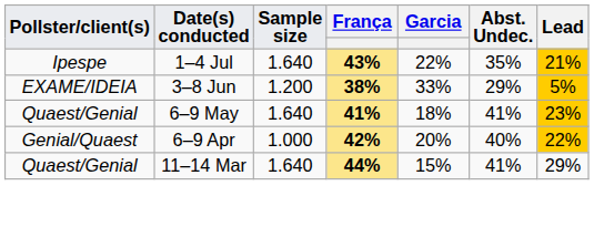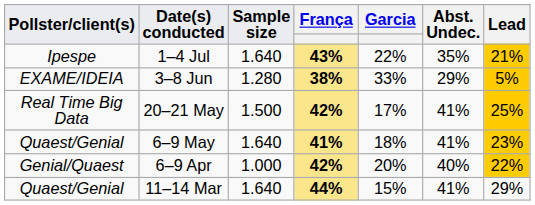3–8 Jun | Sample size: 1.200 -> 1.280
+ row: Real Time Big Data | 20–21 May | 1.500 | 42% | 17% | 41% | 25%
